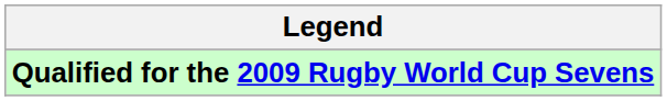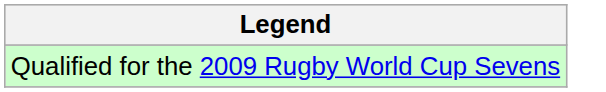row 2 | column 1: bold -> normal
